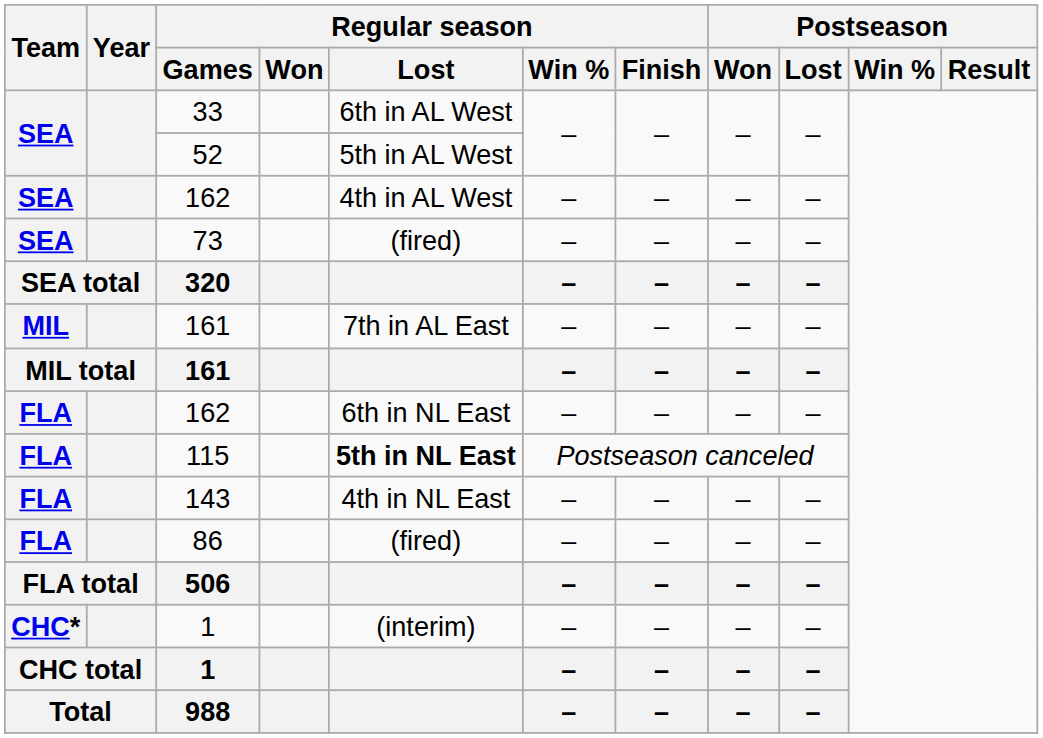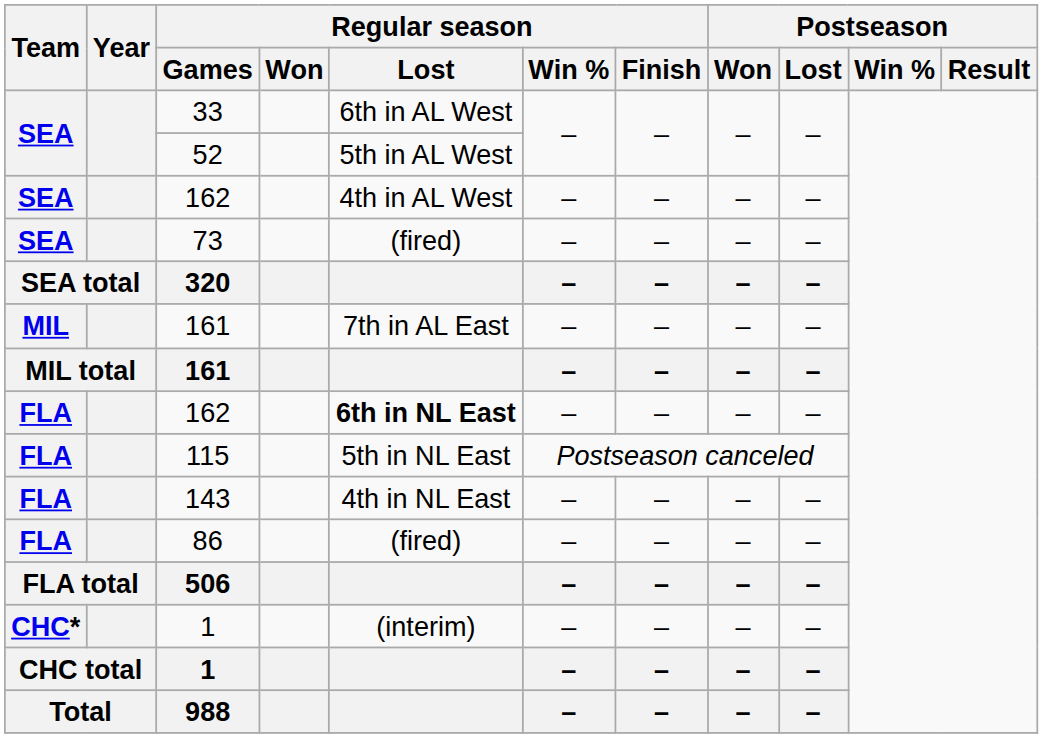FLA / 162 | Regular season / Lost: normal -> bold
115 | Regular season / Lost: bold -> normal
